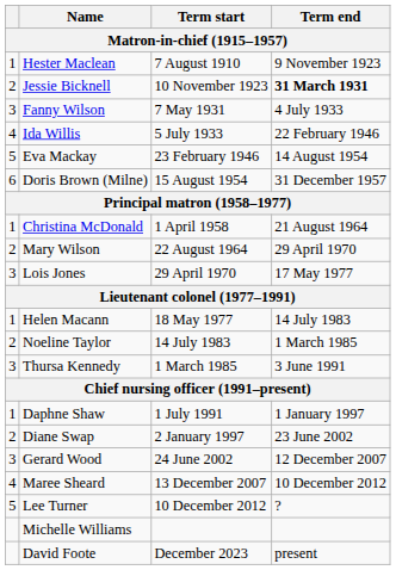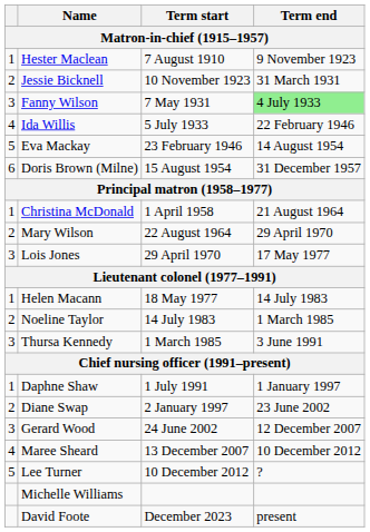Jessie Bicknell | Term end: bold -> normal
Fanny Wilson | Term end: no background -> lightgreen background
